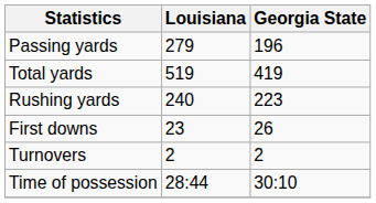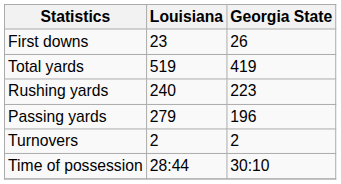rows swapped: First downs <-> Passing yards
